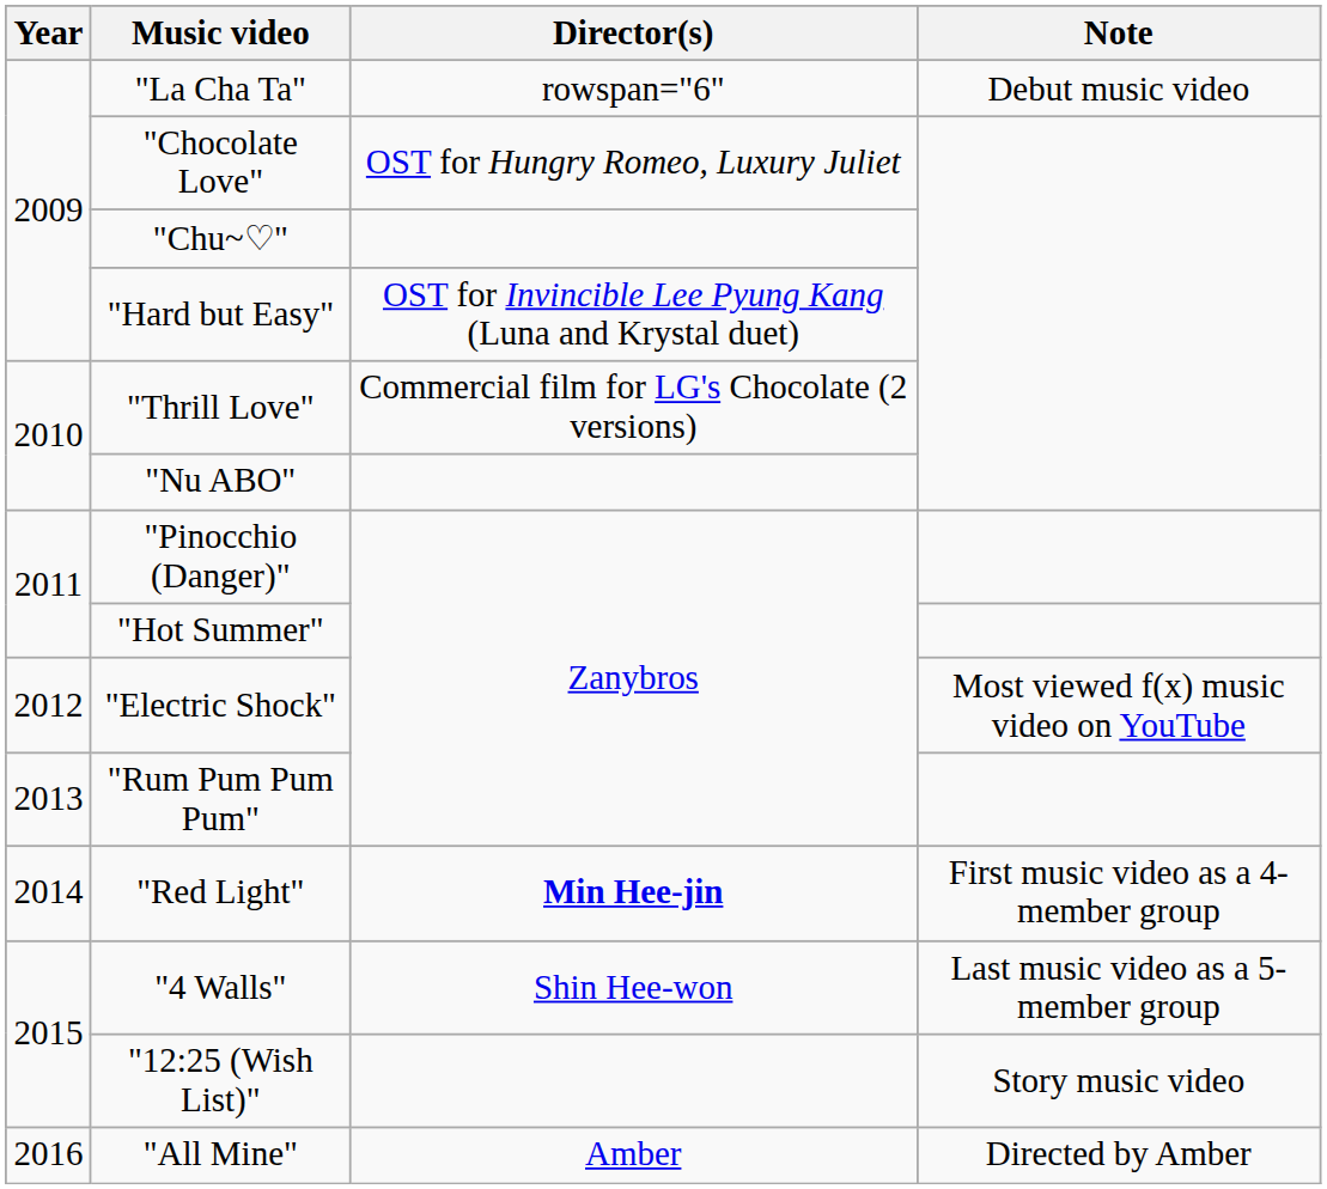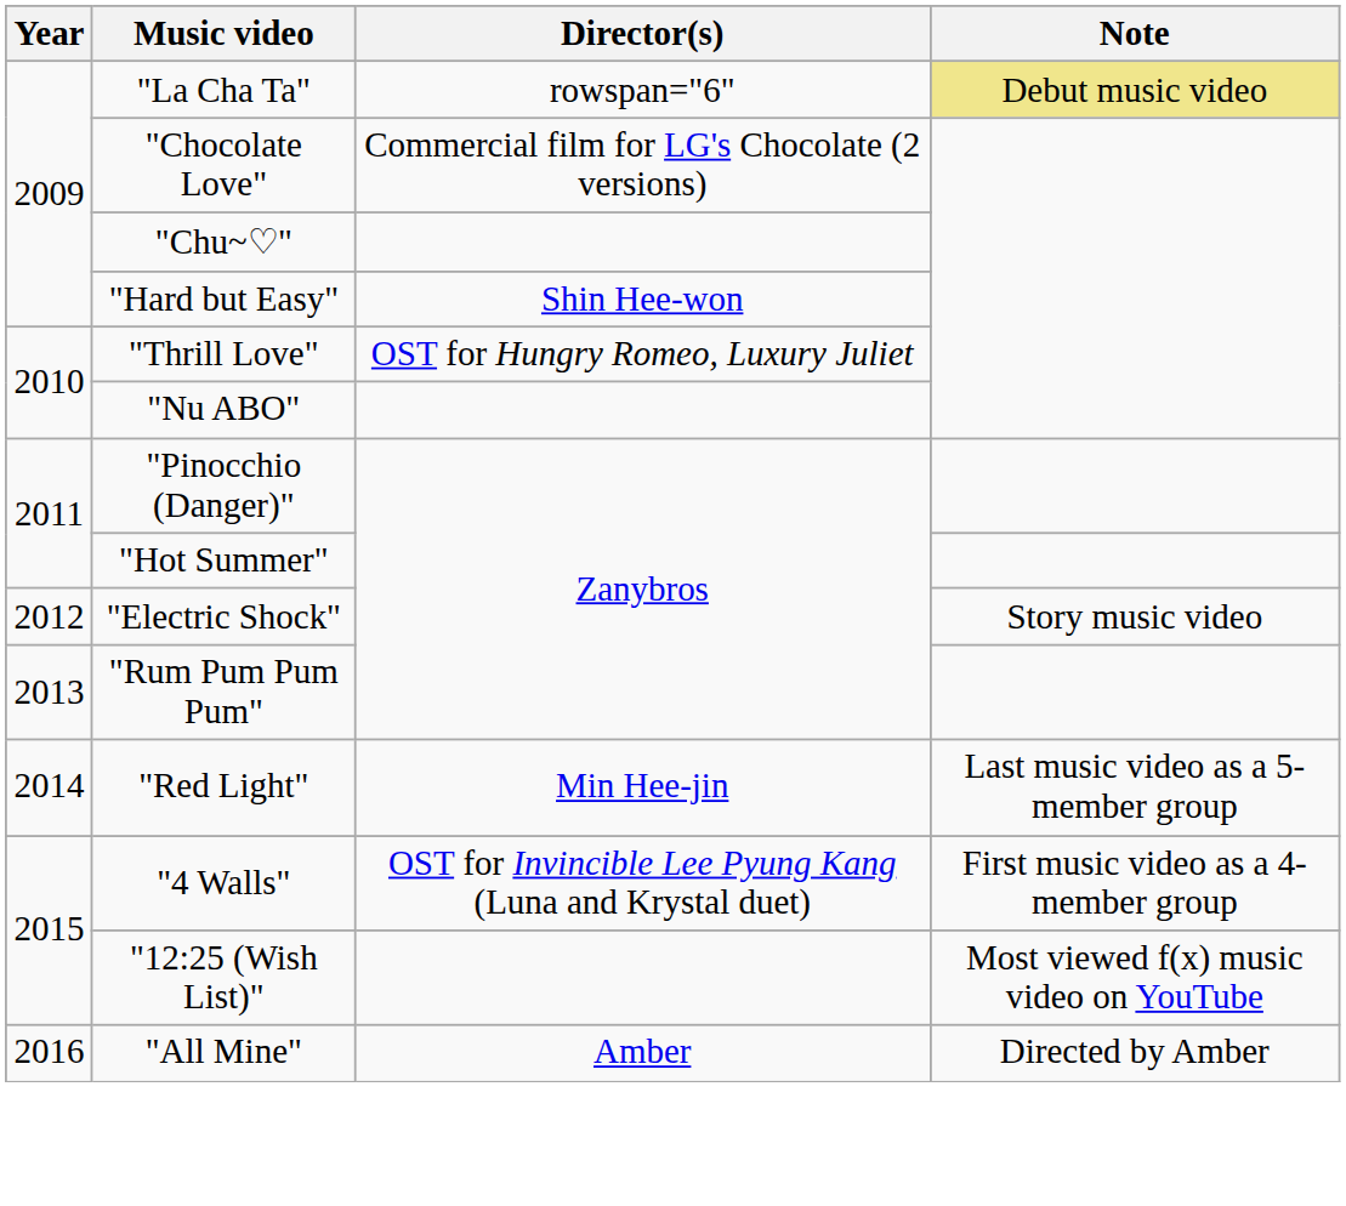"La Cha Ta" | Note: no background -> khaki background
"Chocolate Love" | Director(s): OST for Hungry Romeo, Luxury Juliet -> Commercial film for LG's Chocolate (2 versions)
"Hard but Easy" | Director(s): OST for Invincible Lee Pyung Kang (Luna and Krystal duet) -> Shin Hee-won
"Thrill Love" | Director(s): Commercial film for LG's Chocolate (2 versions) -> OST for Hungry Romeo, Luxury Juliet
"Electric Shock" | Note: Most viewed f(x) music video on YouTube -> Story music video
"Red Light" | Director(s): bold -> normal
"Red Light" | Note: First music video as a 4-member group -> Last music video as a 5-member group
"4 Walls" | Director(s): Shin Hee-won -> OST for Invincible Lee Pyung Kang (Luna and Krystal duet)
"4 Walls" | Note: Last music video as a 5-member group -> First music video as a 4-member group
"12:25 (Wish List)" | Note: Story music video -> Most viewed f(x) music video on YouTube
